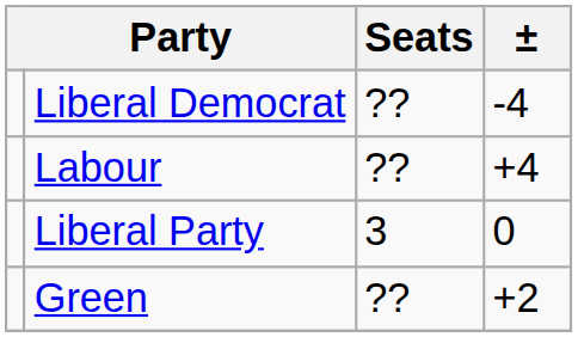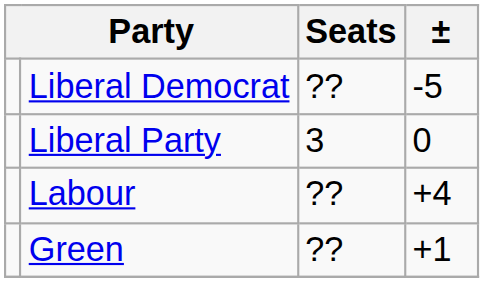Liberal Democrat | ±: -4 -> -5
rows swapped: Labour <-> Liberal Party
Green | ±: +2 -> +1
